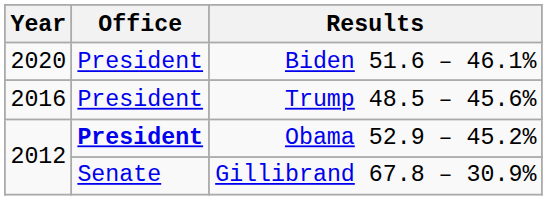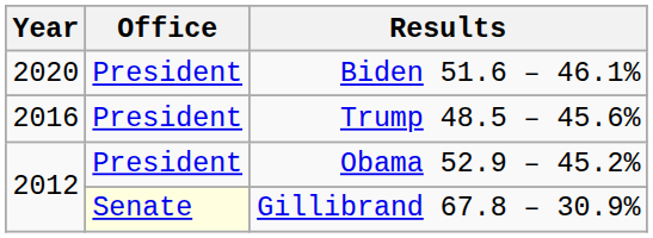Obama 52.9 – 45.2% | Office: bold -> normal
Gillibrand 67.8 – 30.9% | Office: no background -> lightyellow background
